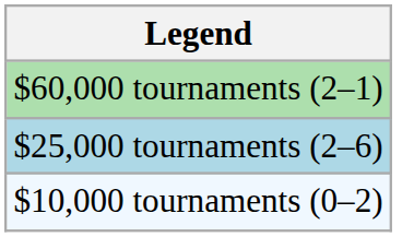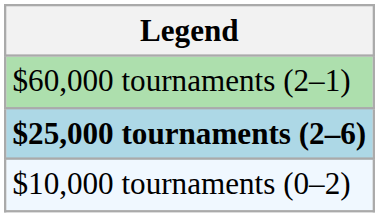row 3 | column 1: normal -> bold
